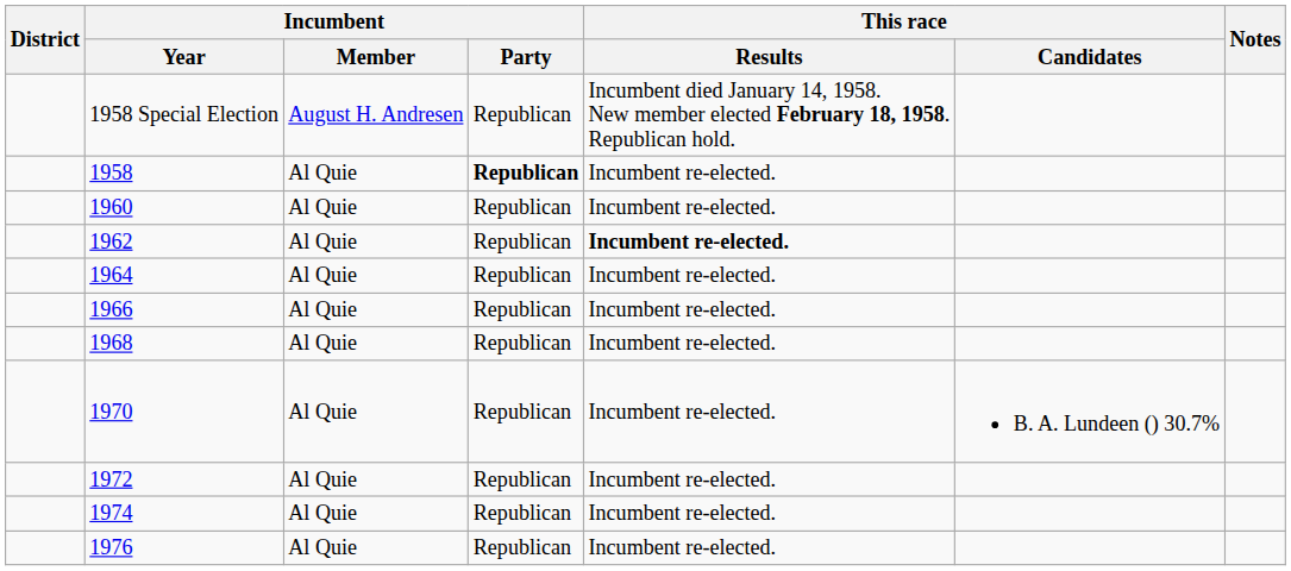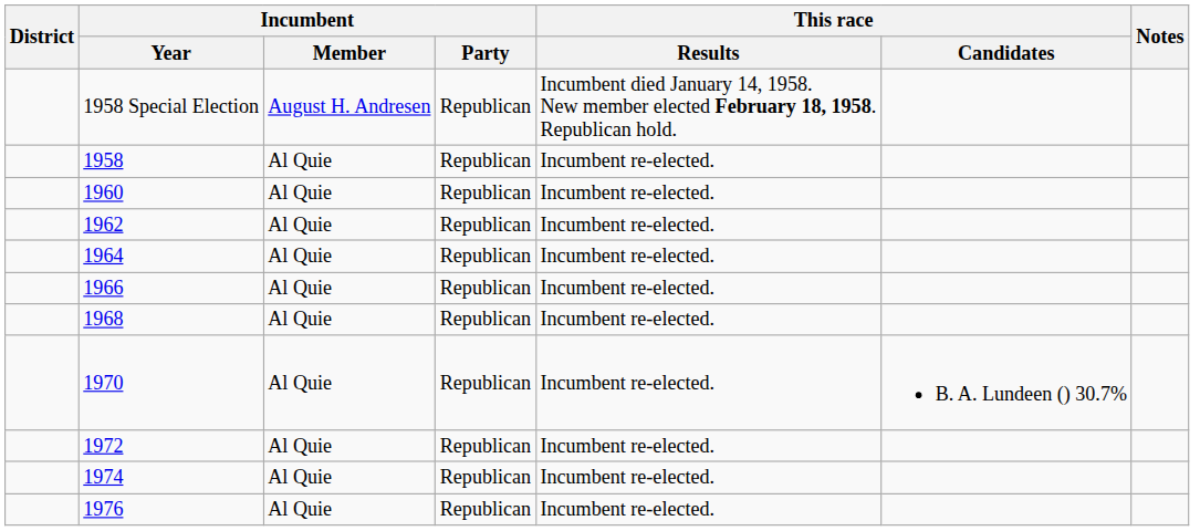1958 | Incumbent / Party: bold -> normal
1962 | This race / Results: bold -> normal
